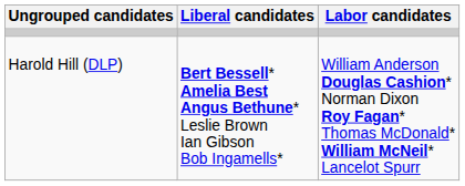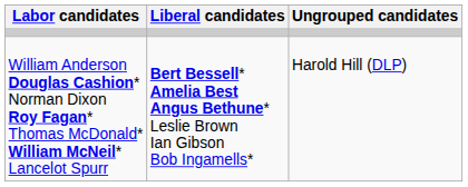columns swapped: Labor candidates <-> Ungrouped candidates
